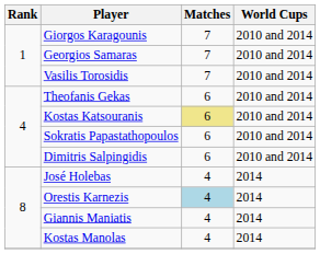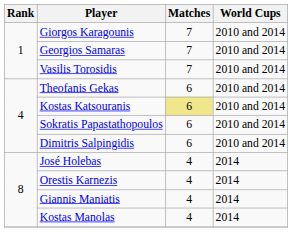Orestis Karnezis | Matches: lightblue background -> no background
